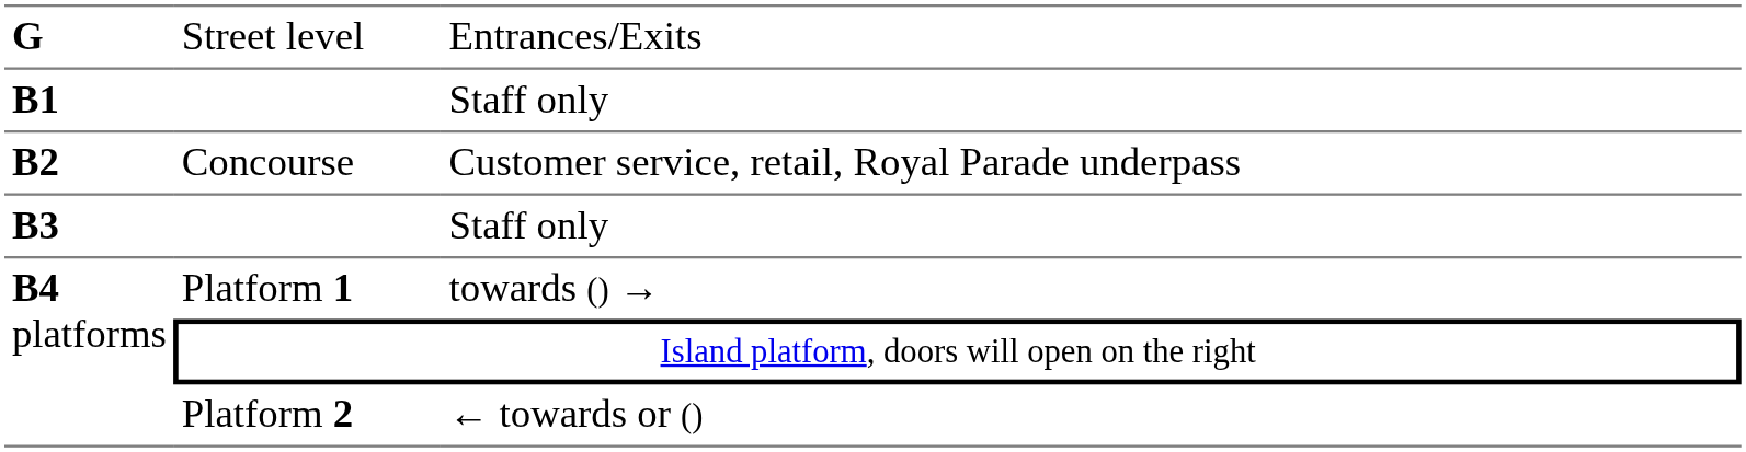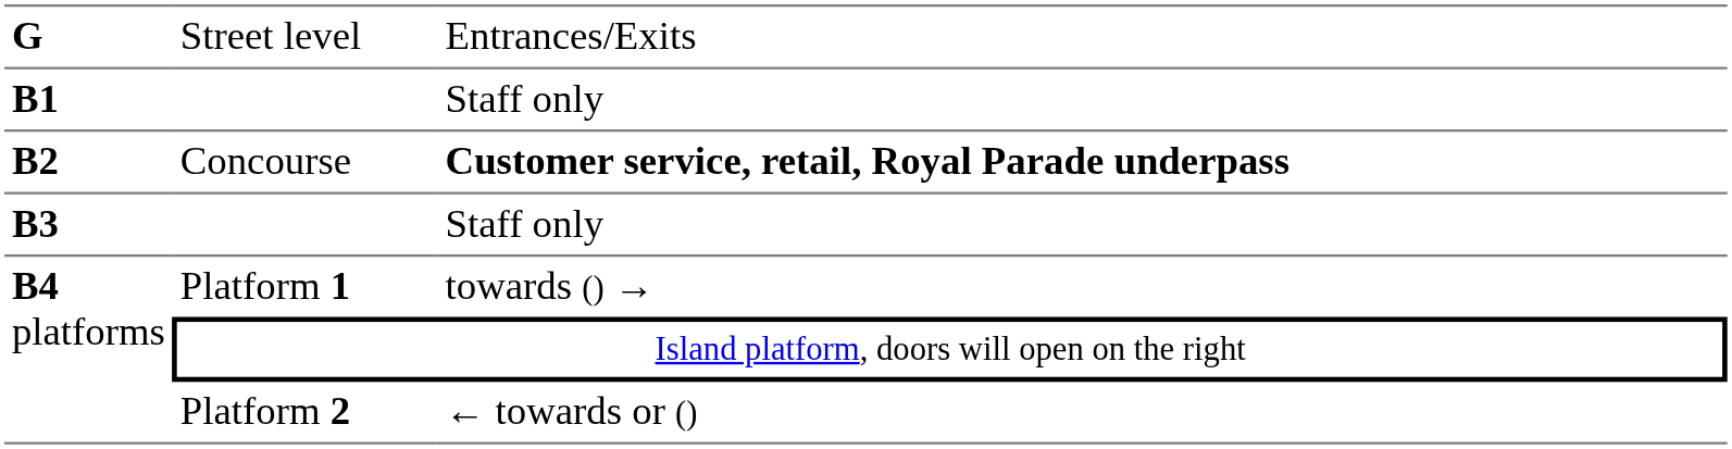Concourse | column 3: normal -> bold
